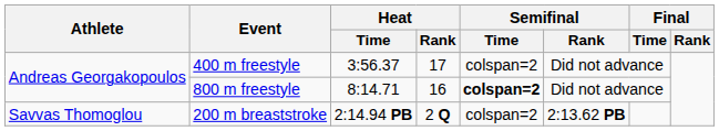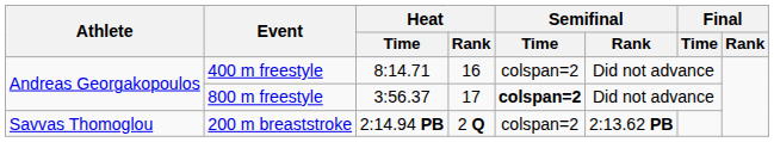400 m freestyle | Heat / Time: 3:56.37 -> 8:14.71
400 m freestyle | Heat / Rank: 17 -> 16
800 m freestyle | Heat / Time: 8:14.71 -> 3:56.37
800 m freestyle | Heat / Rank: 16 -> 17
